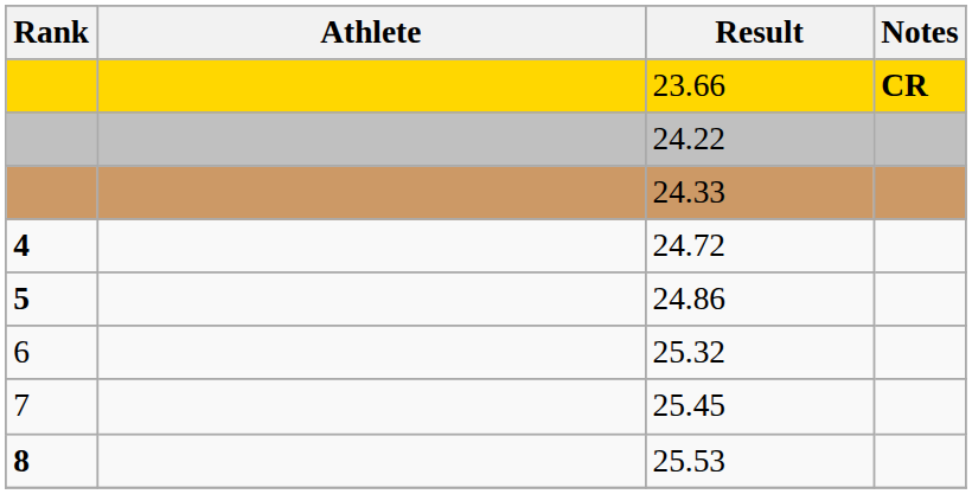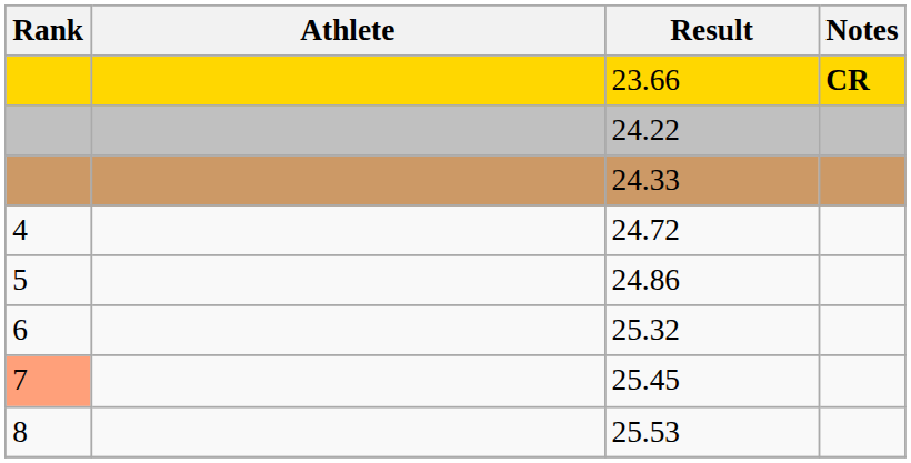24.72 | Rank: bold -> normal
24.86 | Rank: bold -> normal
25.45 | Rank: no background -> lightsalmon background
25.53 | Rank: bold -> normal
